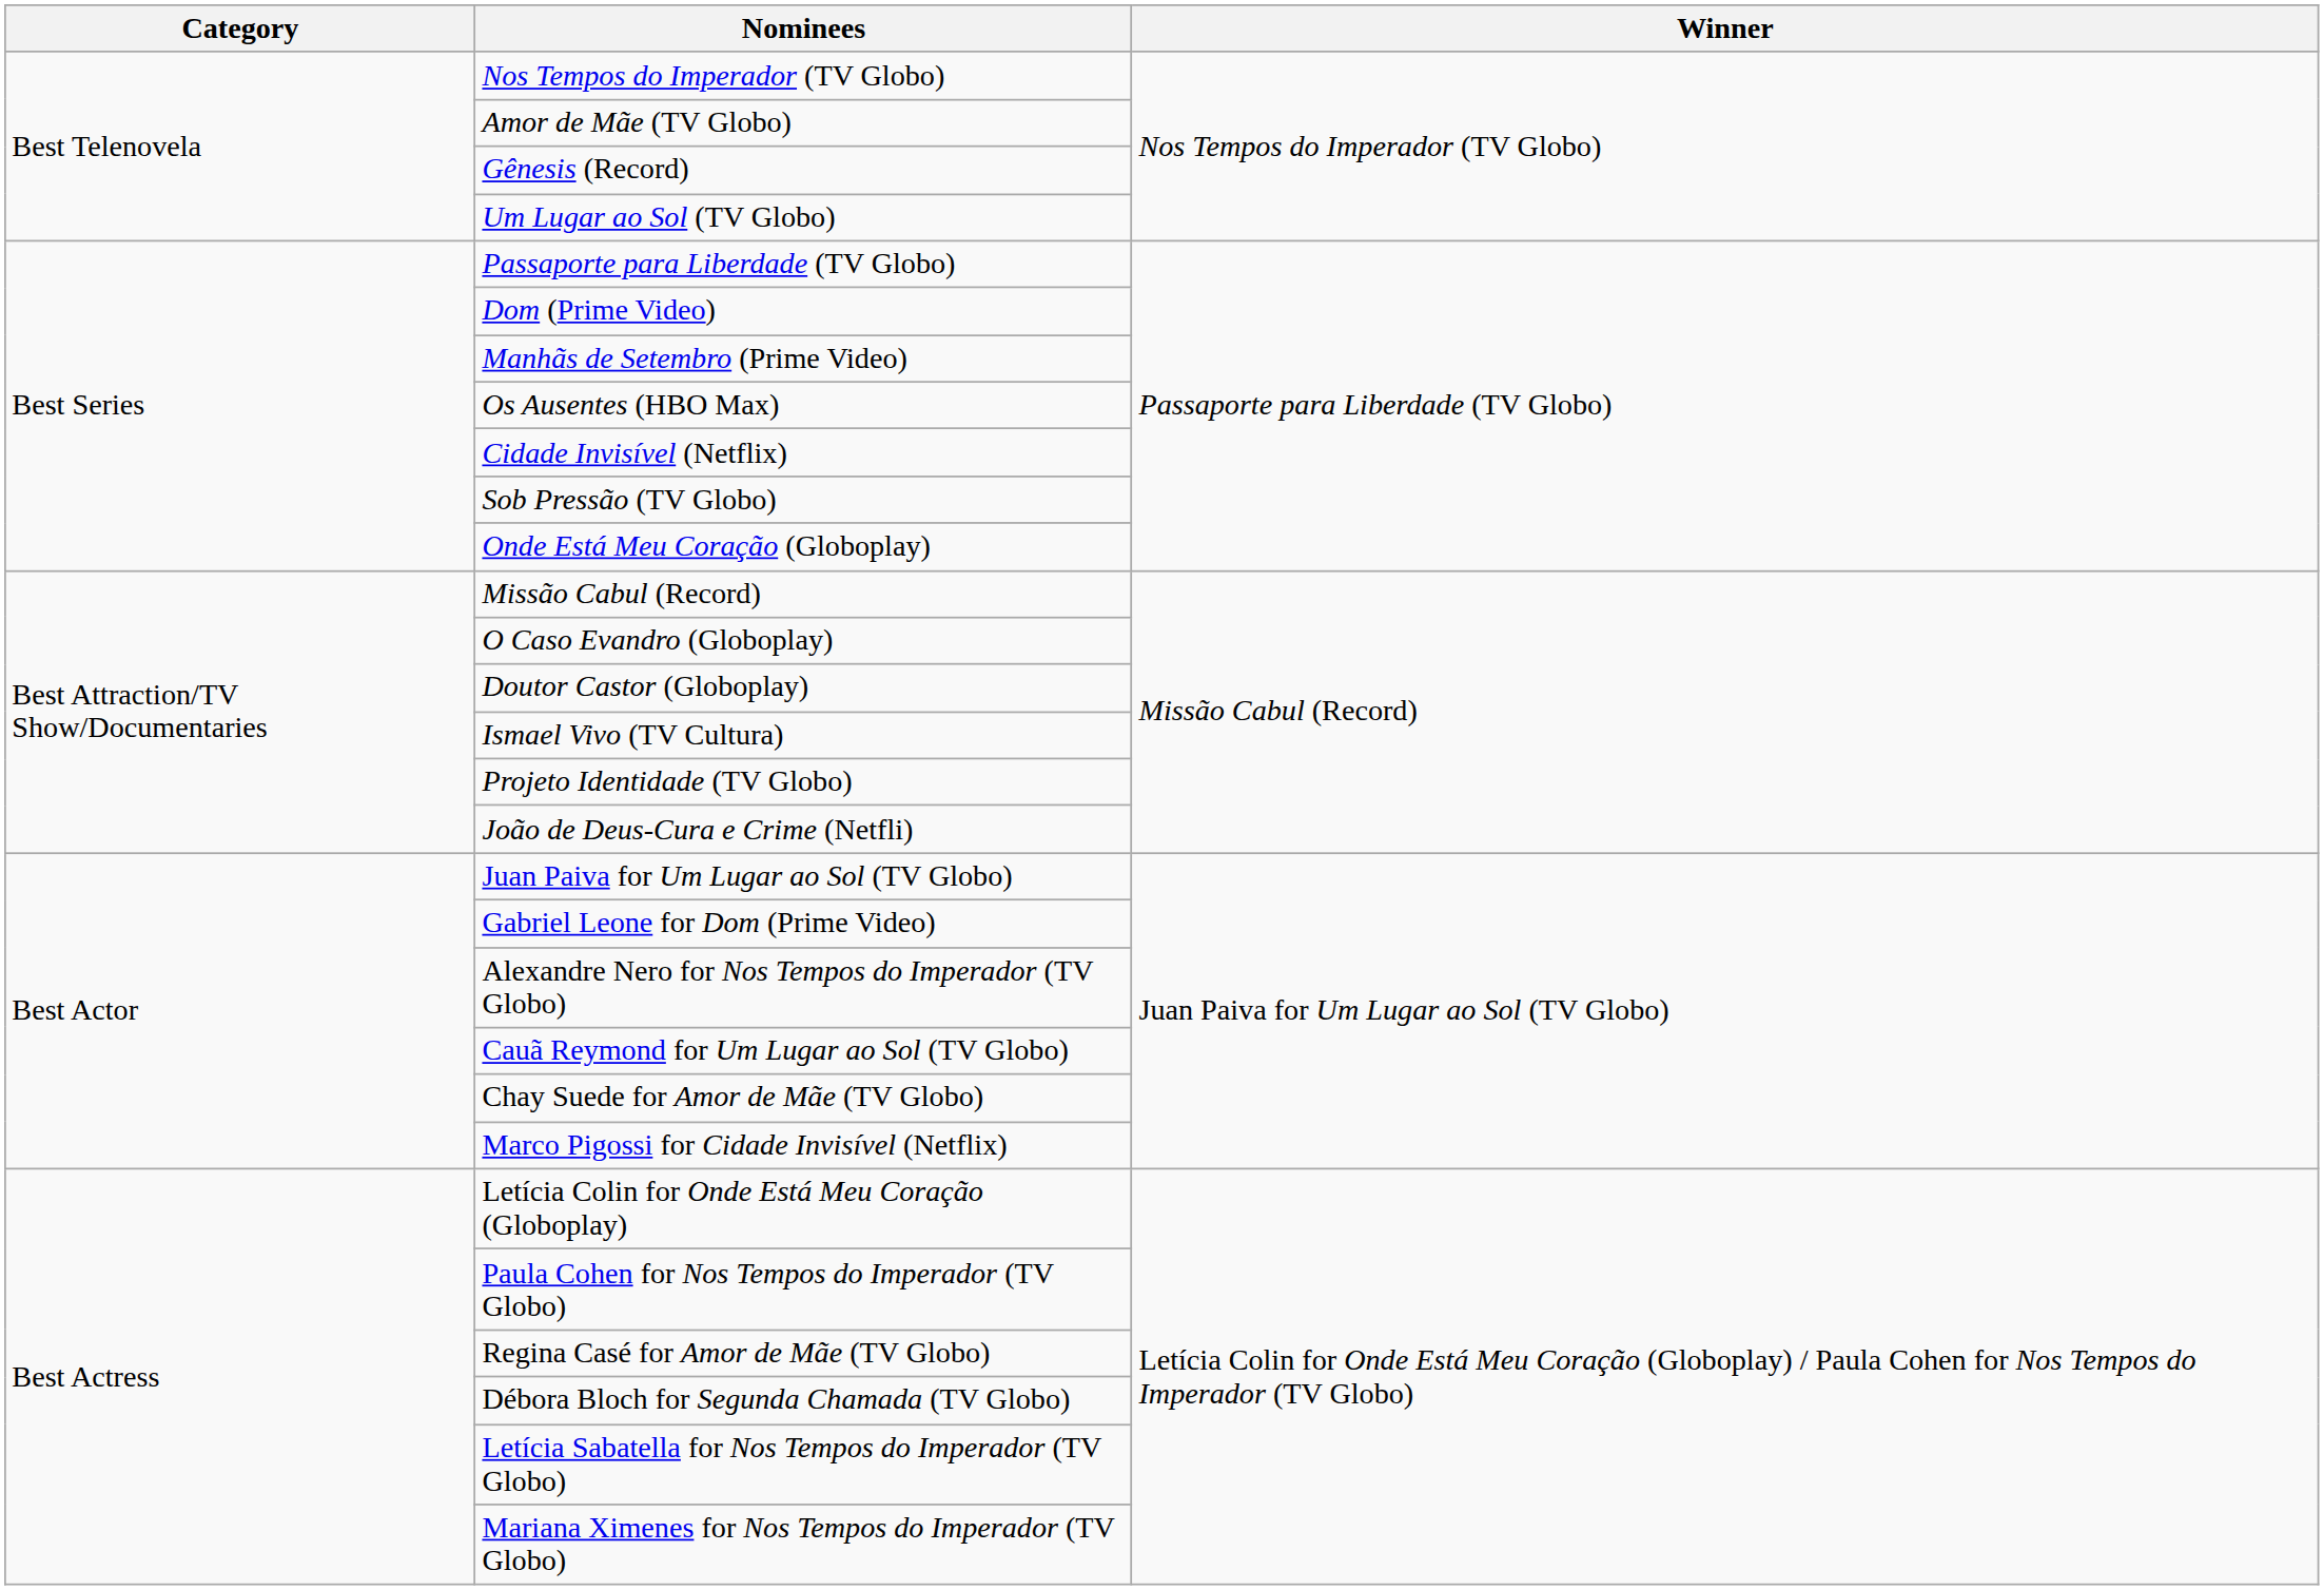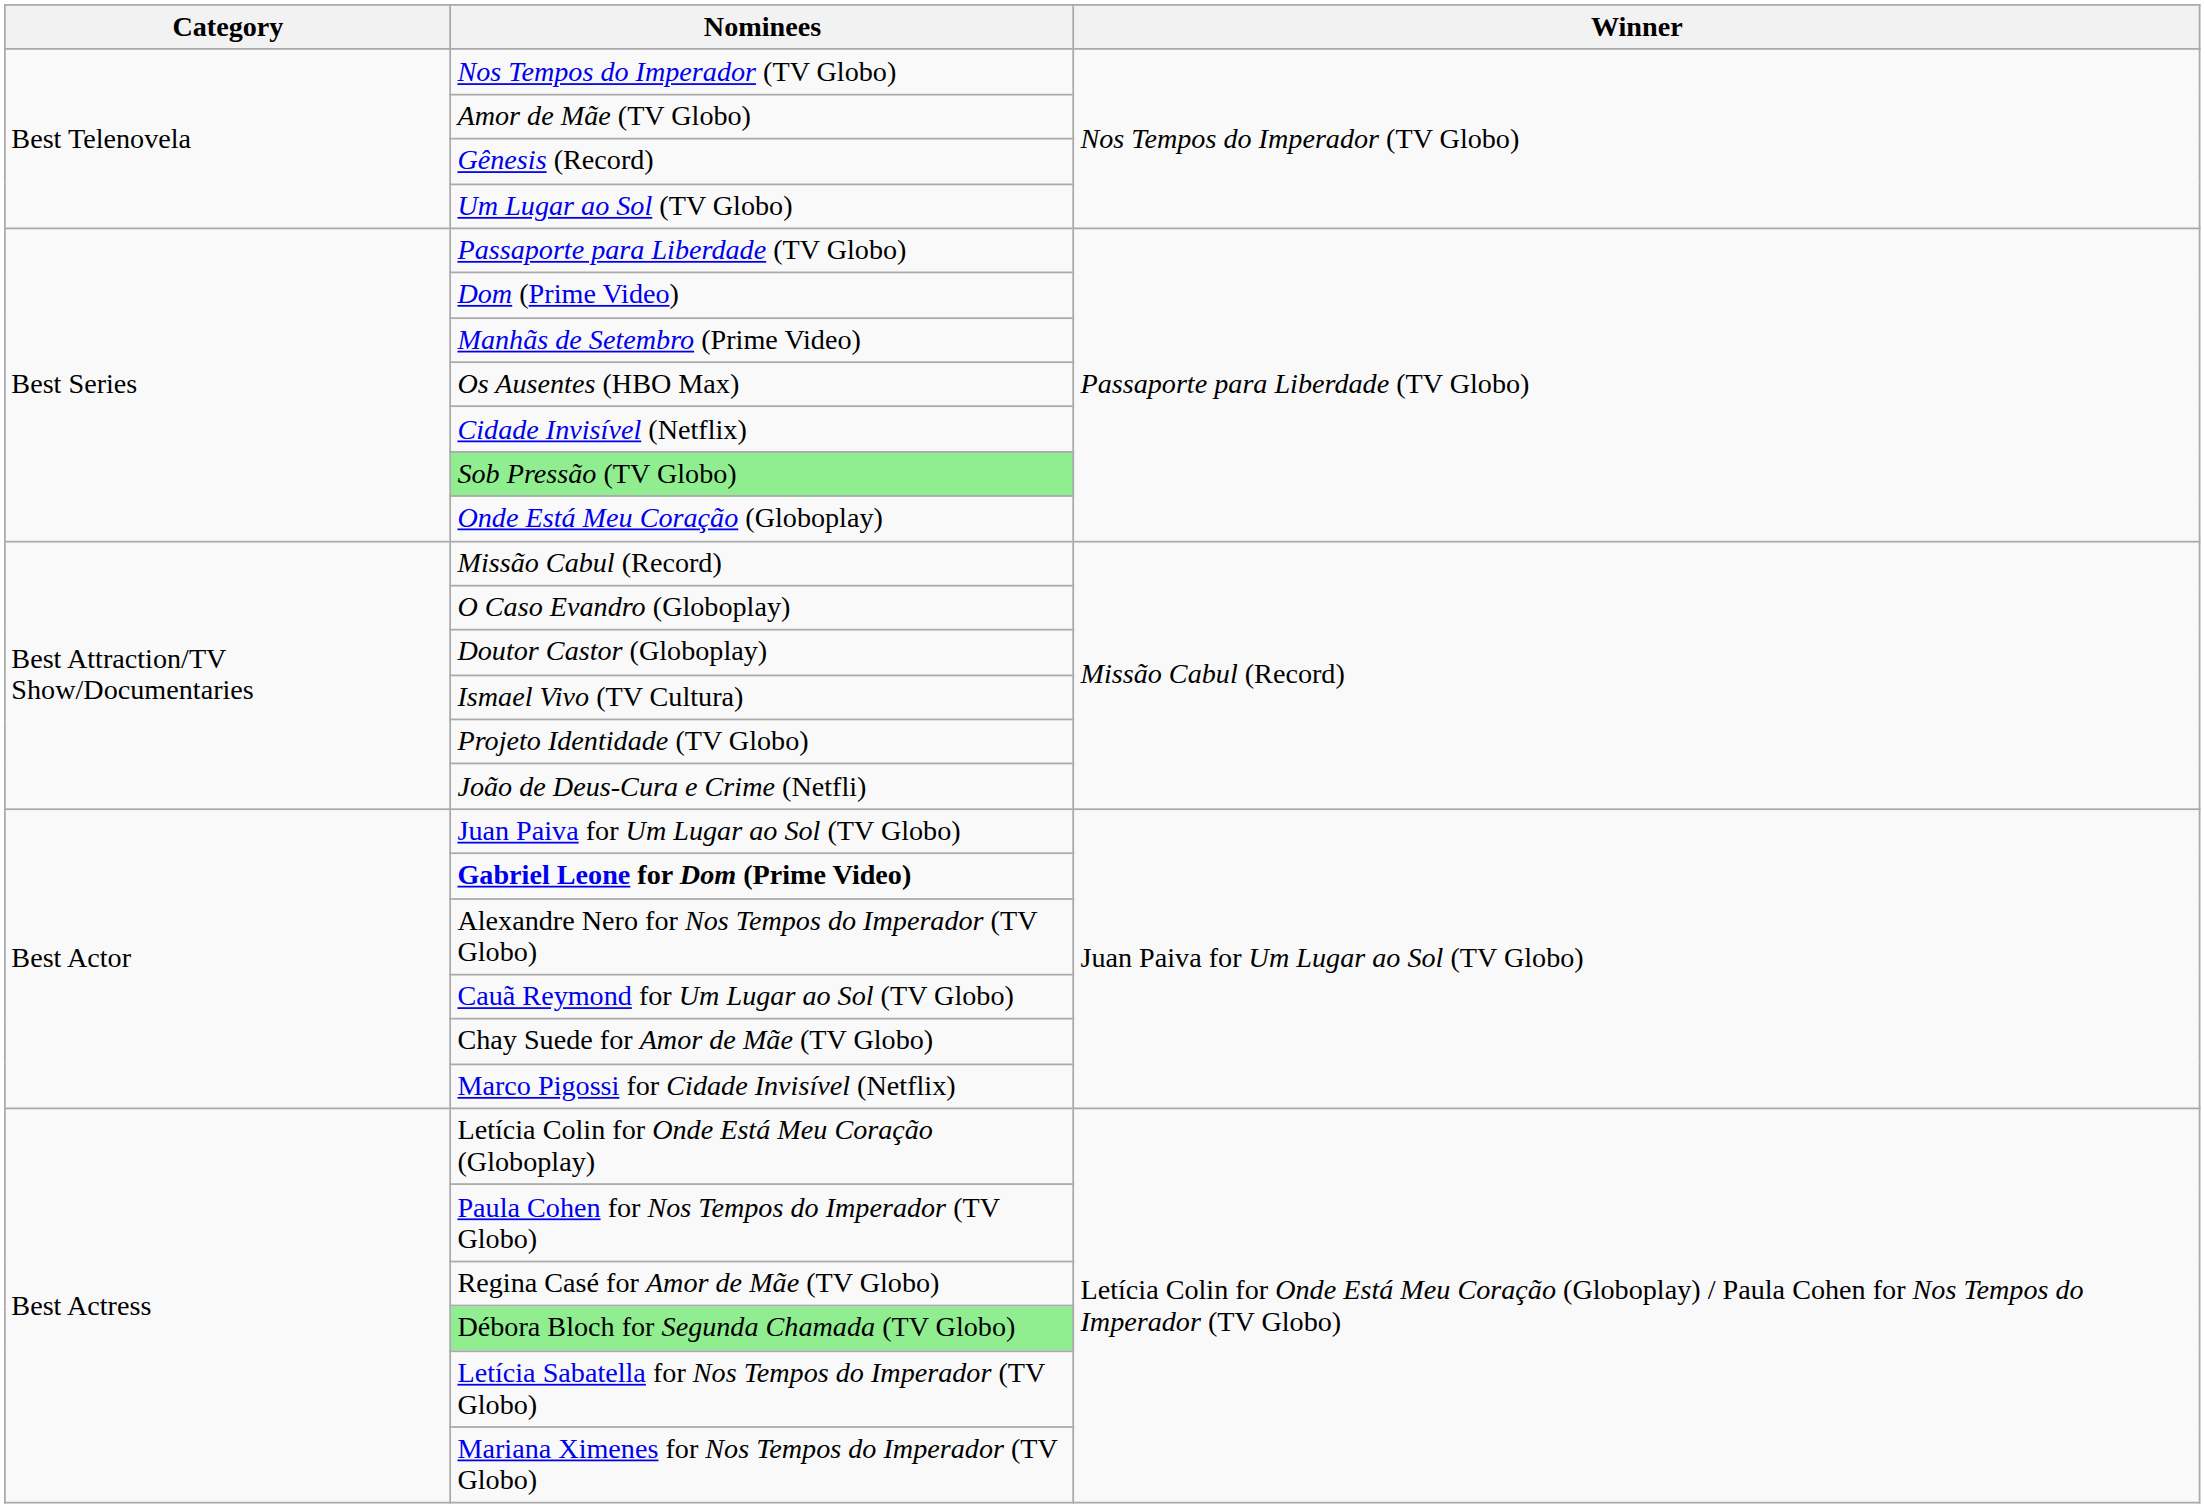Sob Pressão (TV Globo) | Nominees: no background -> lightgreen background
Gabriel Leone for Dom (Prime Video) | Nominees: normal -> bold
Débora Bloch for Segunda Chamada (TV Globo) | Nominees: no background -> lightgreen background
